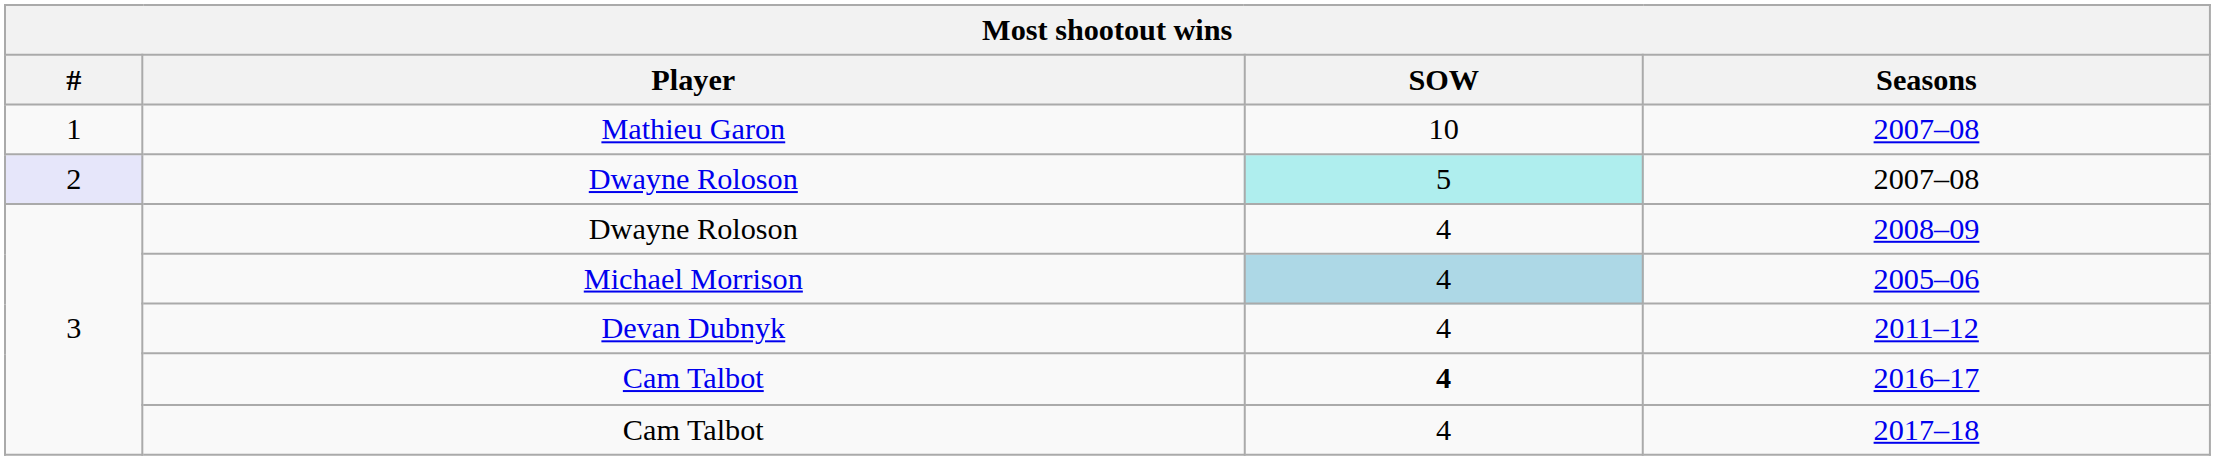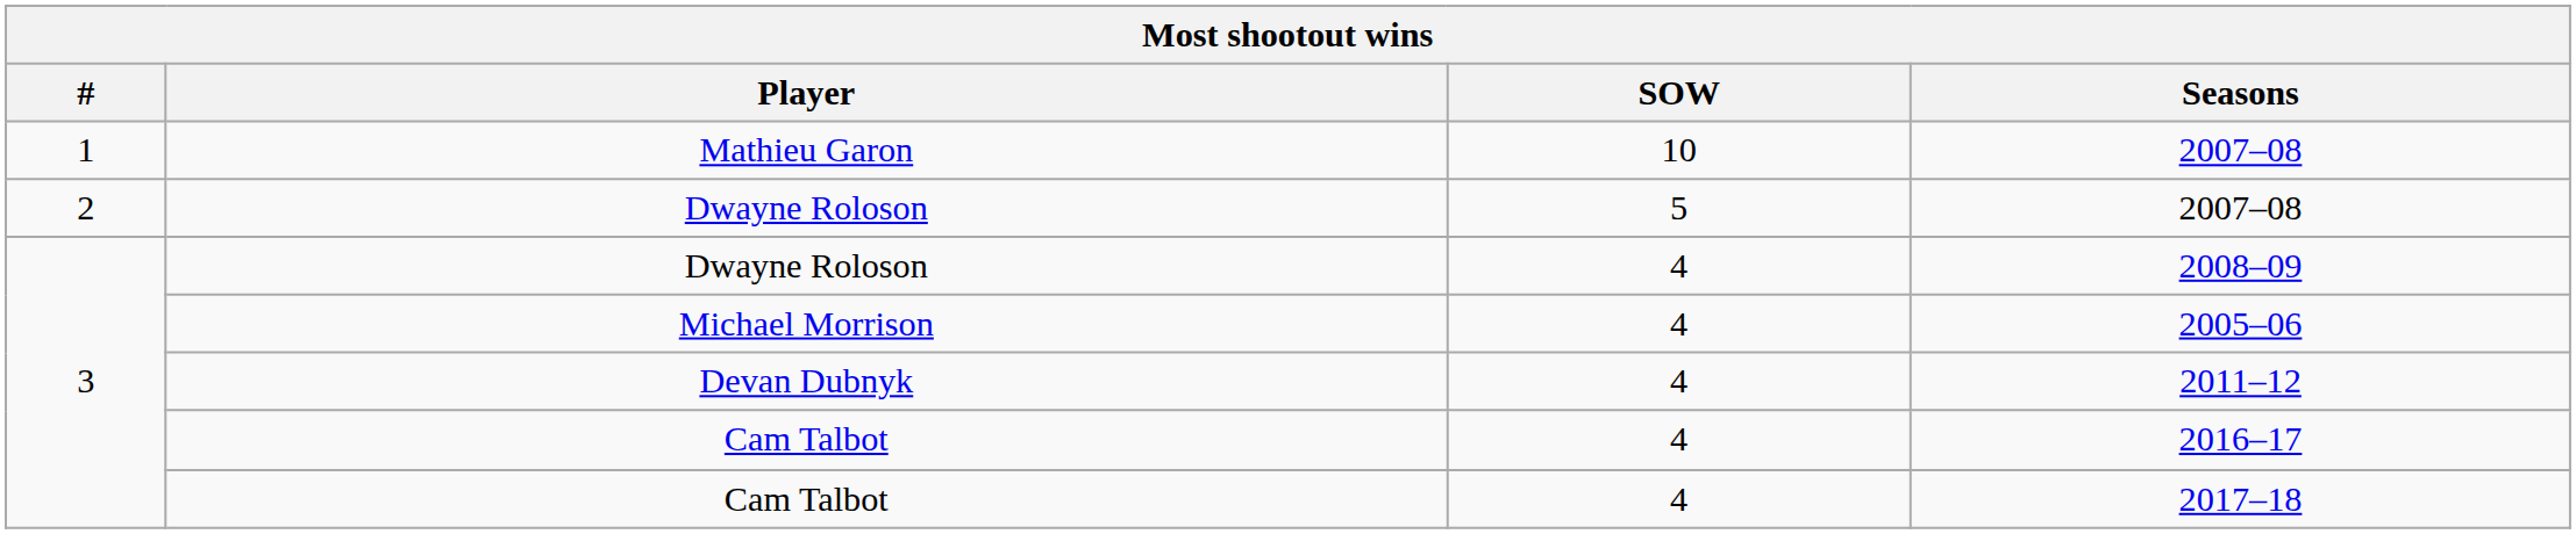Dwayne Roloson / 2007–08 | #: lavender background -> no background
Dwayne Roloson / 2007–08 | SOW: paleturquoise background -> no background
2005–06 | SOW: lightblue background -> no background
2016–17 | SOW: bold -> normal
